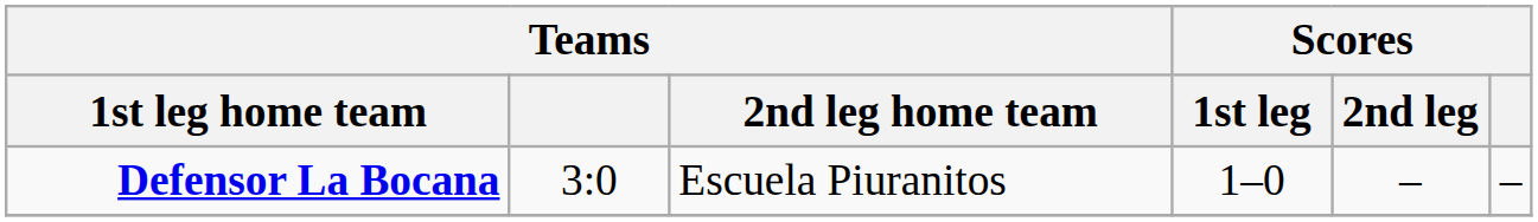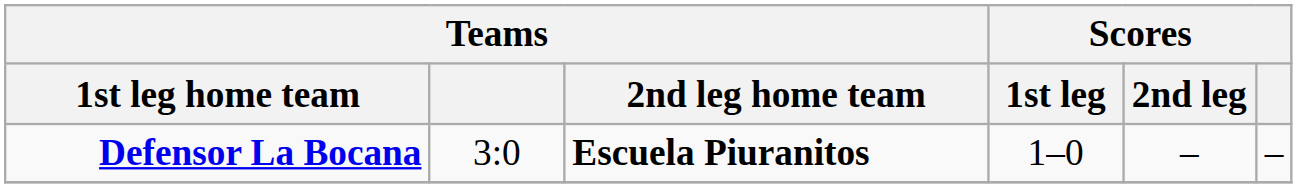Defensor La Bocana | Teams / 2nd leg home team: normal -> bold
